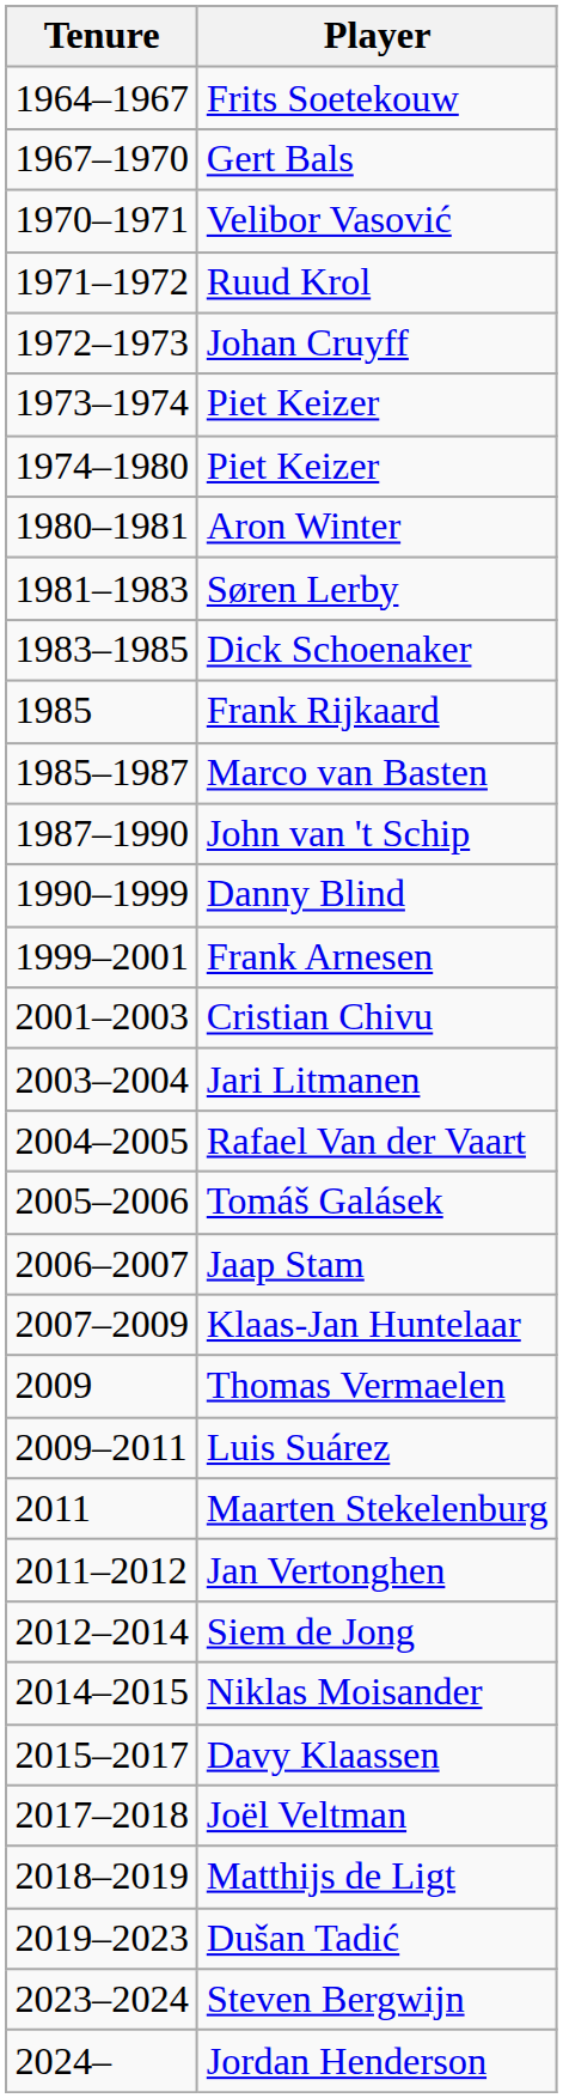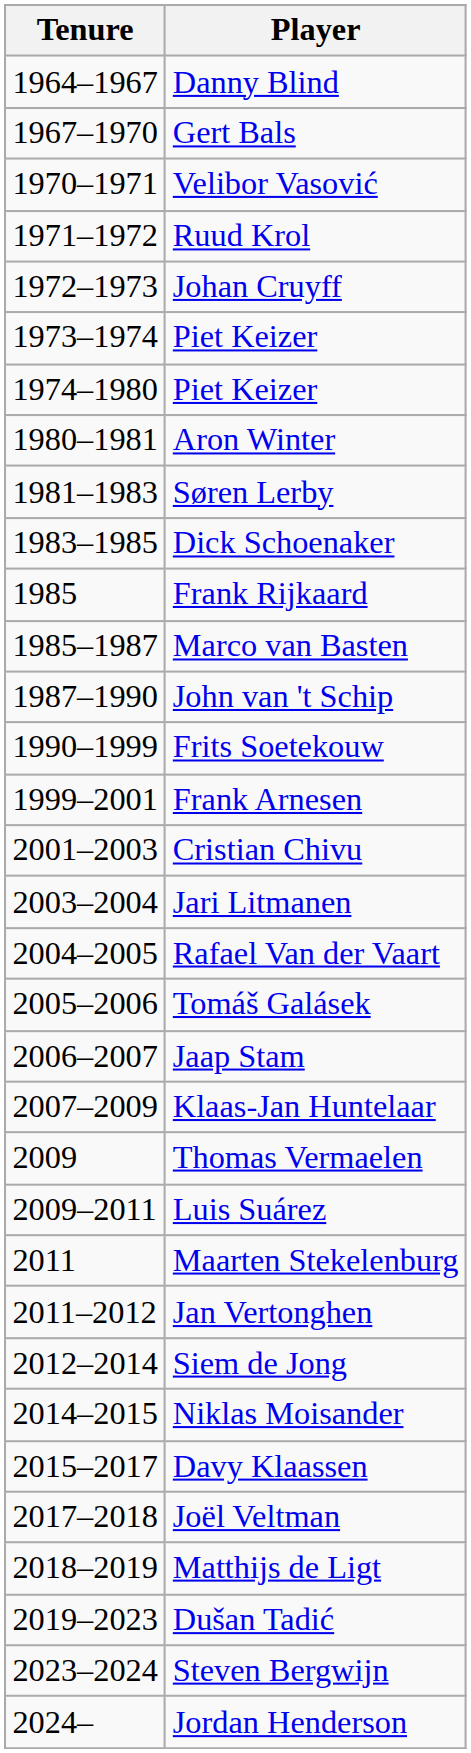row 2 | Player: Frits Soetekouw -> Danny Blind
row 15 | Player: Danny Blind -> Frits Soetekouw
